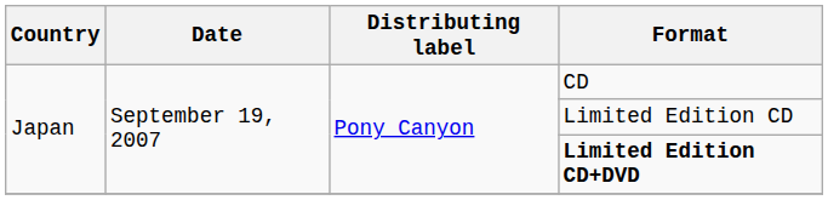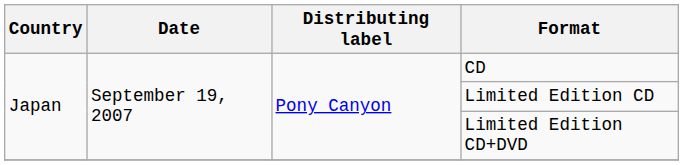Limited Edition CD+DVD | Format: bold -> normal
